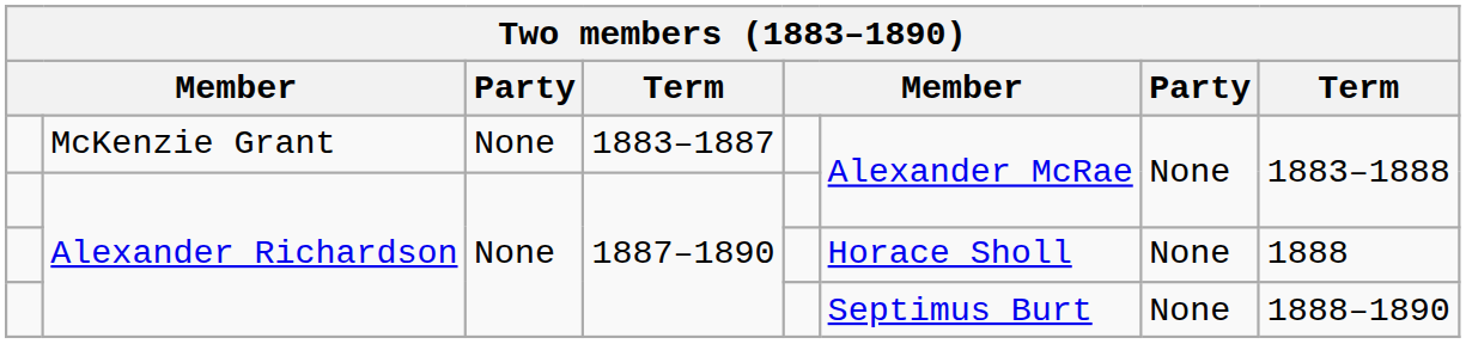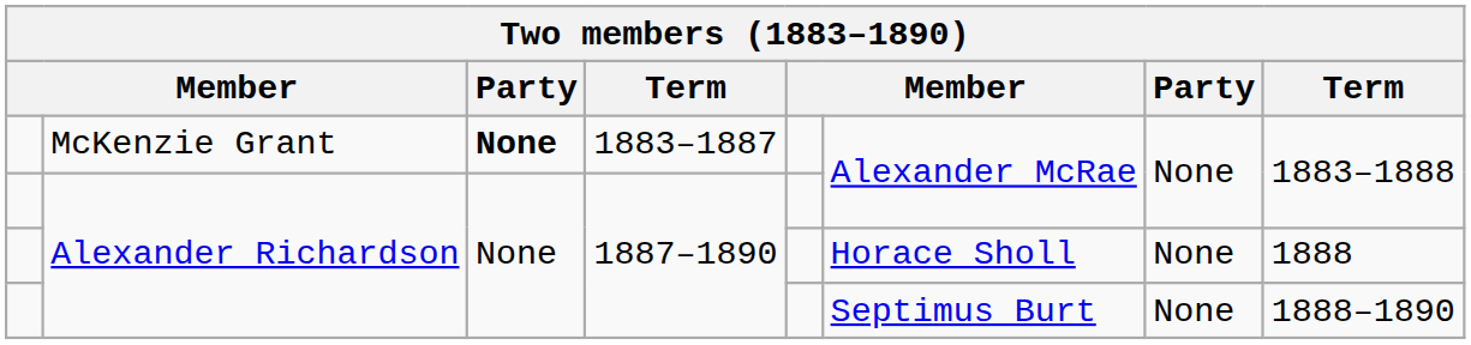McKenzie Grant | column 3: normal -> bold
